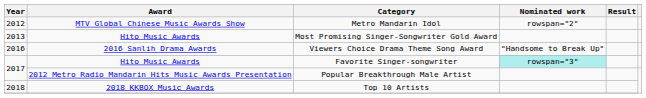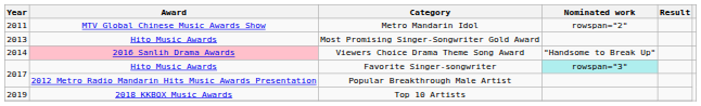Metro Mandarin Idol | Year: 2012 -> 2011
Viewers Choice Drama Theme Song Award | Year: 2016 -> 2014
Viewers Choice Drama Theme Song Award | Award: no background -> pink background
Top 10 Artists | Year: 2018 -> 2019
